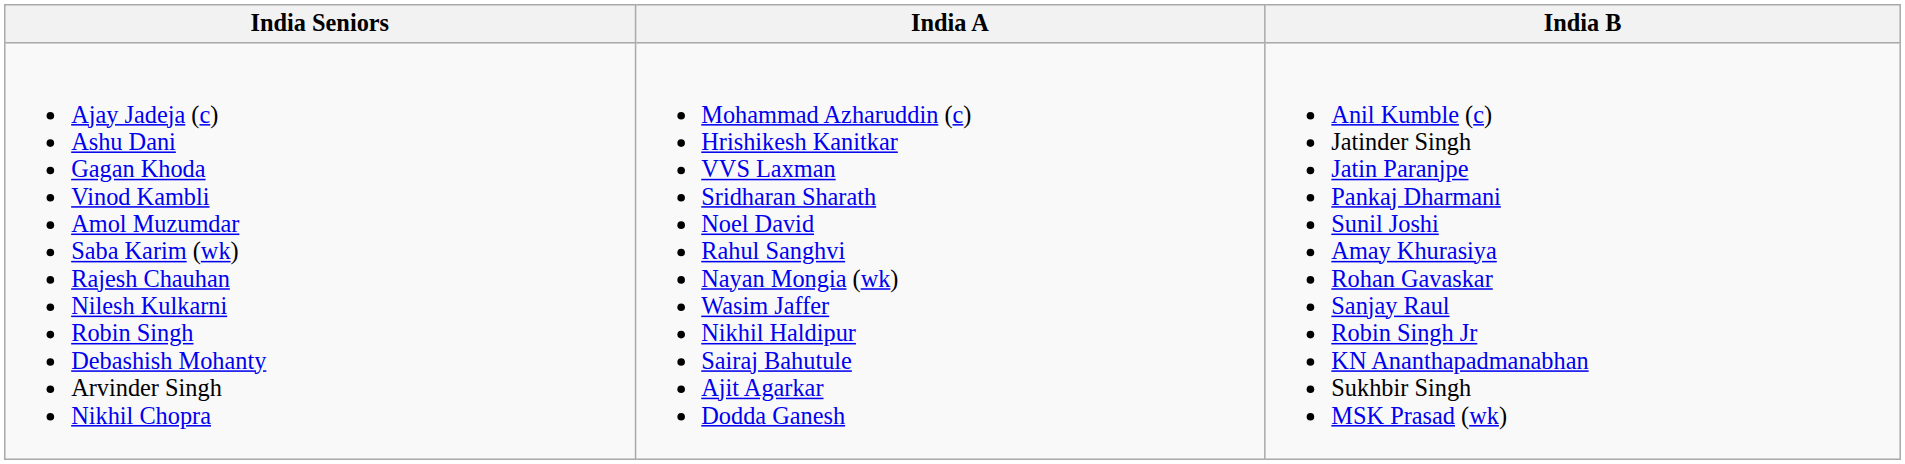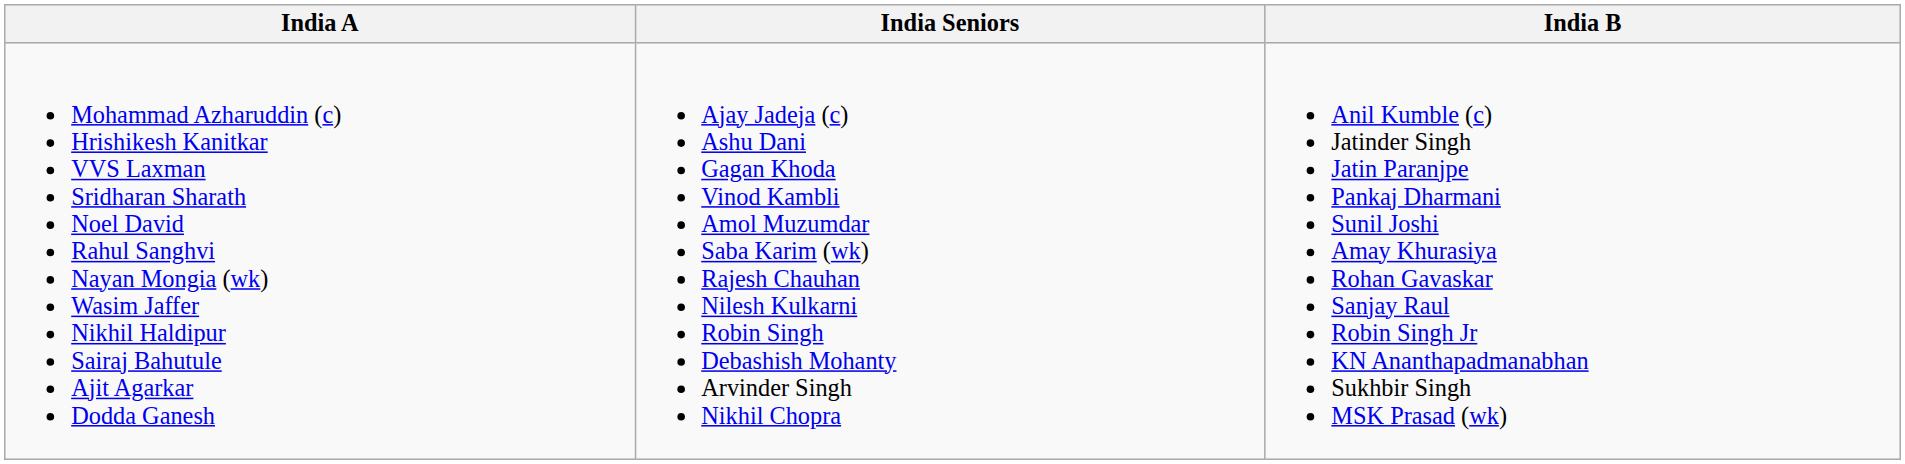columns swapped: India Seniors <-> India A
